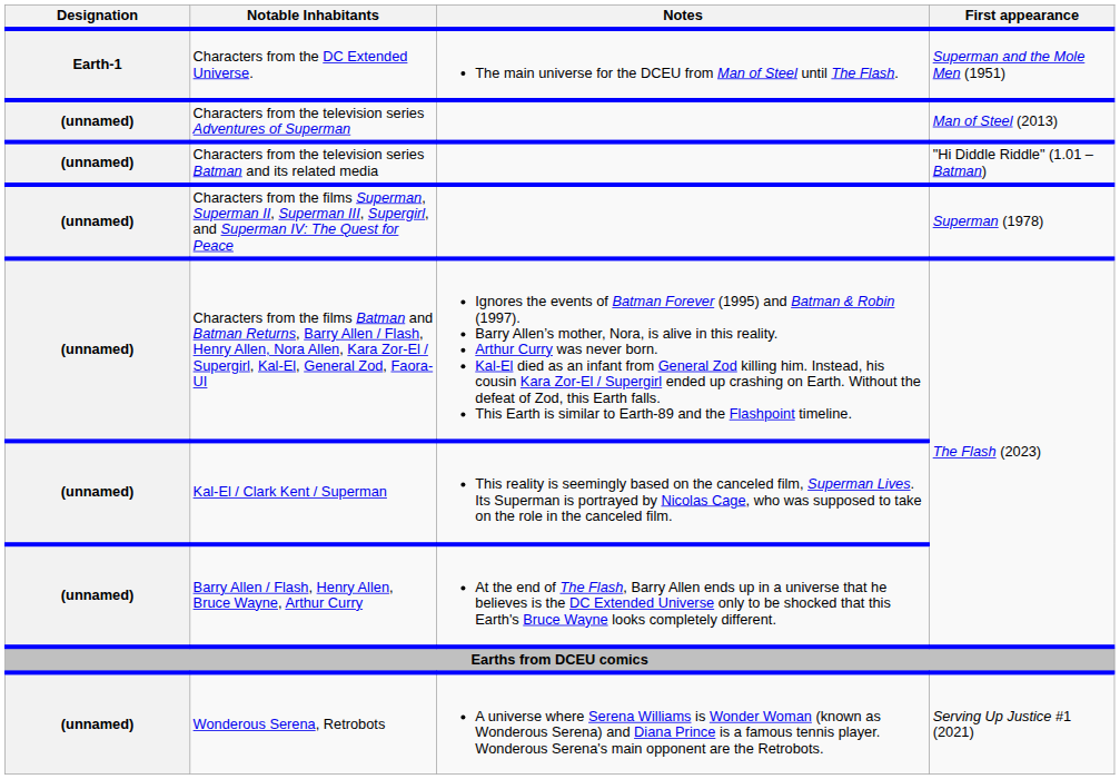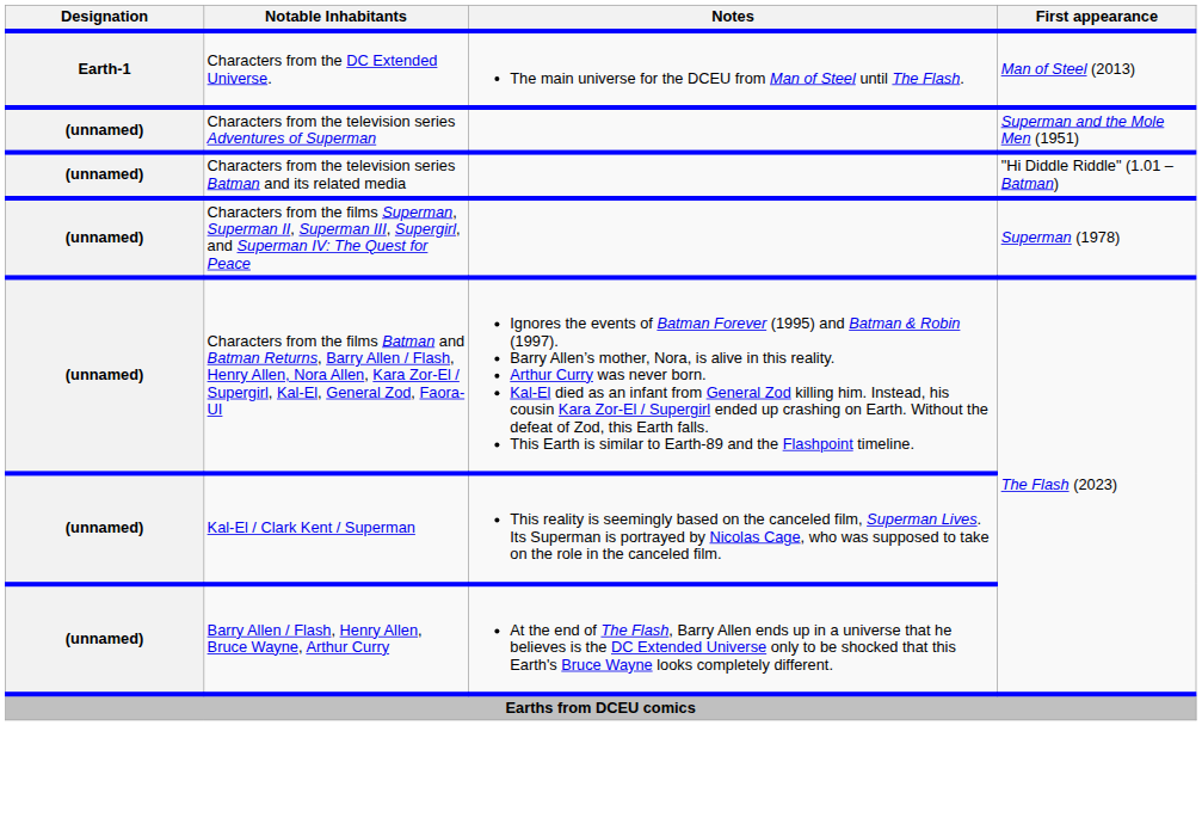Characters from the DC Extended Universe. | First appearance: Superman and the Mole Men (1951) -> Man of Steel (2013)
Characters from the television series Adventures of Superman | First appearance: Man of Steel (2013) -> Superman and the Mole Men (1951)
- row: (unnamed) | Wonderous Serena, Retrobots | A universe where Serena Williams is Wonder Woman (known as Wonderous Serena) and Diana Prince is a famous tennis player. Wonderous Serena's main opponent are the Retrobots. | Serving Up Justice #1 (2021)
